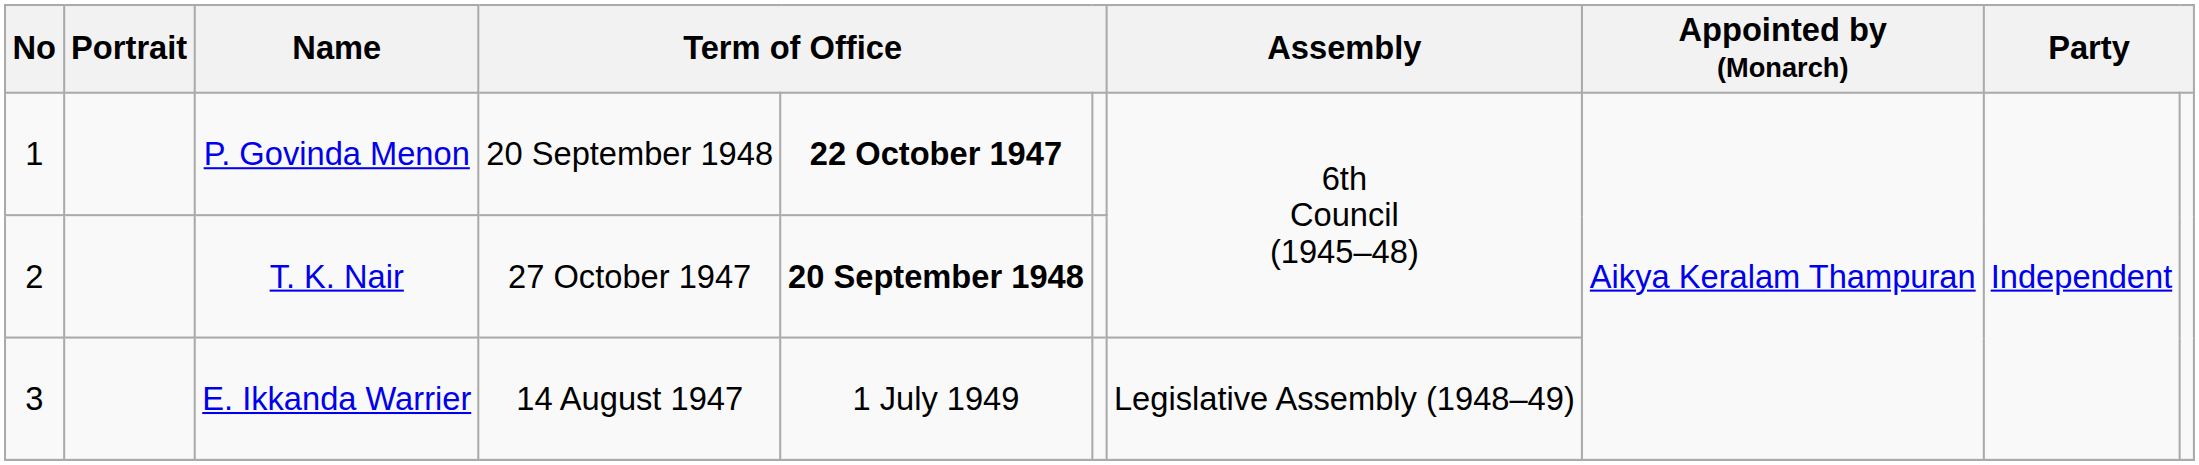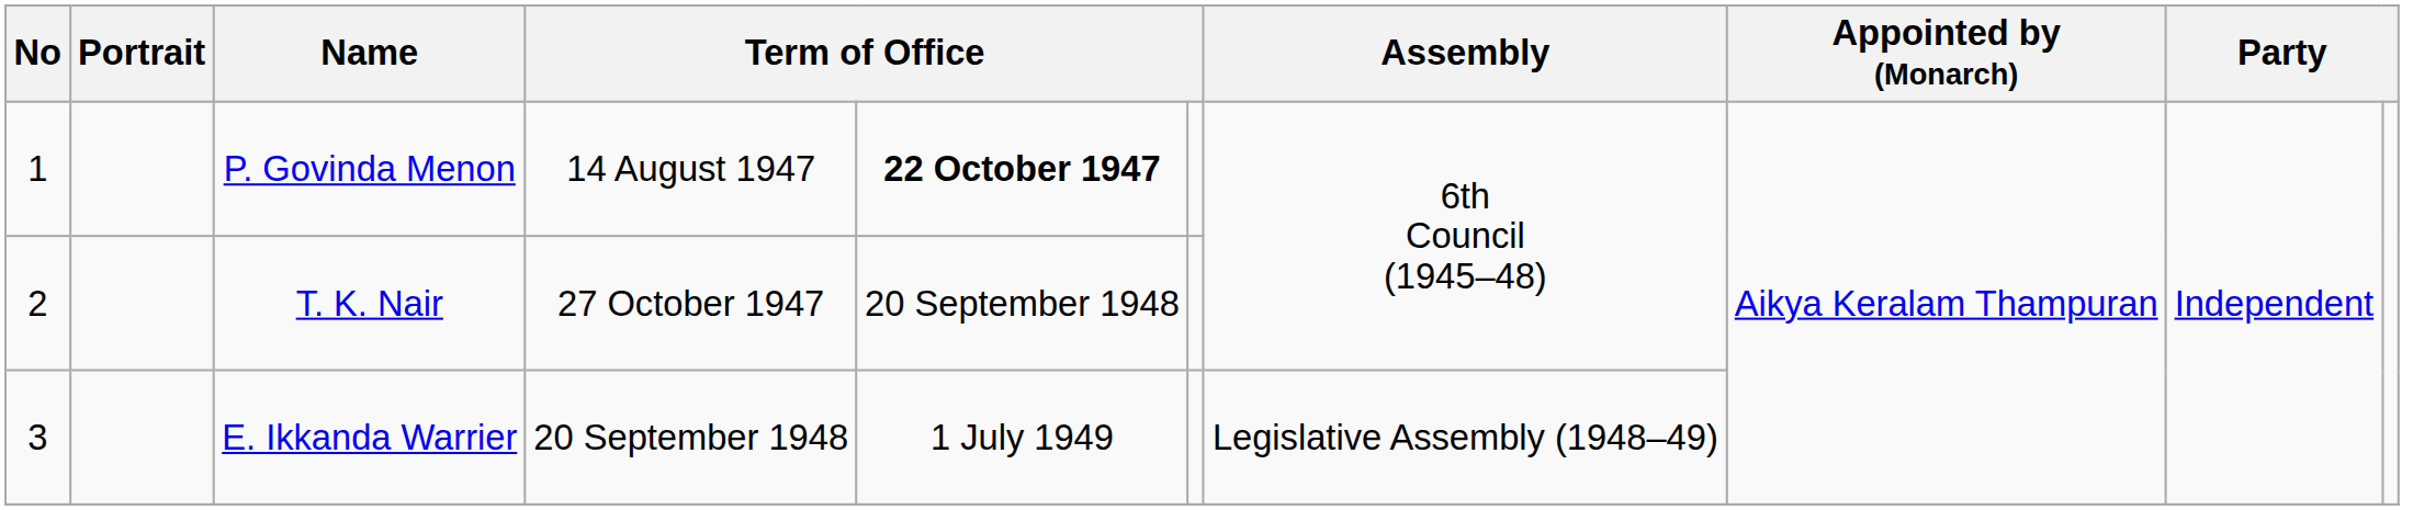P. Govinda Menon | column 4: 20 September 1948 -> 14 August 1947
T. K. Nair | column 5: bold -> normal
E. Ikkanda Warrier | column 4: 14 August 1947 -> 20 September 1948
